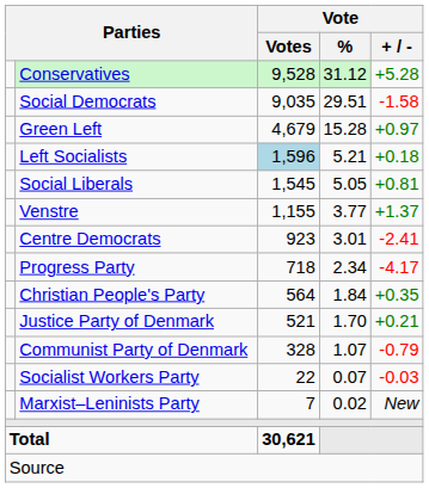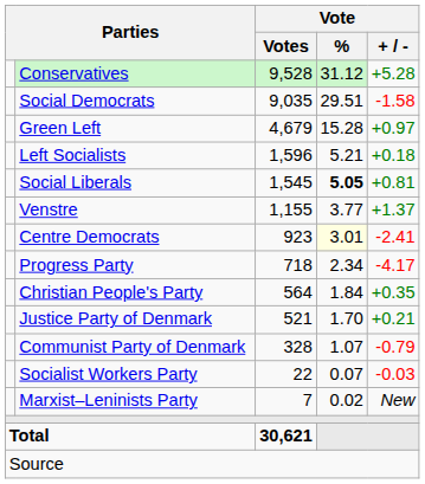Left Socialists | Vote / Votes: lightblue background -> no background
Social Liberals | Vote / %: normal -> bold
Centre Democrats | Vote / %: no background -> lightyellow background
